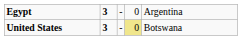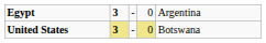United States | column 2: no background -> khaki background
